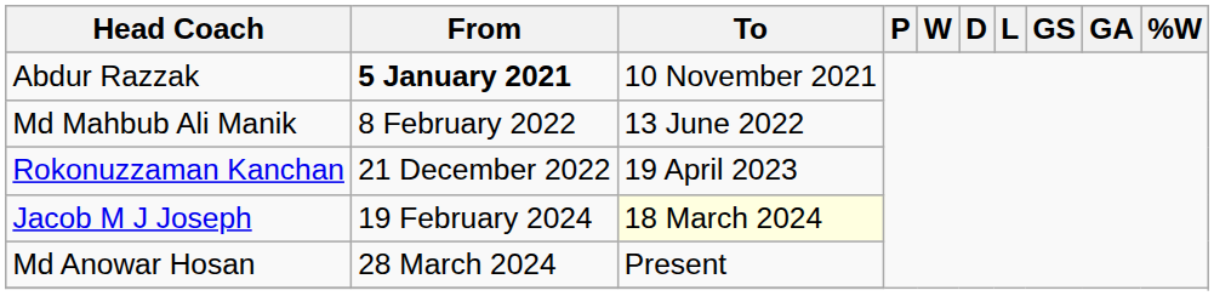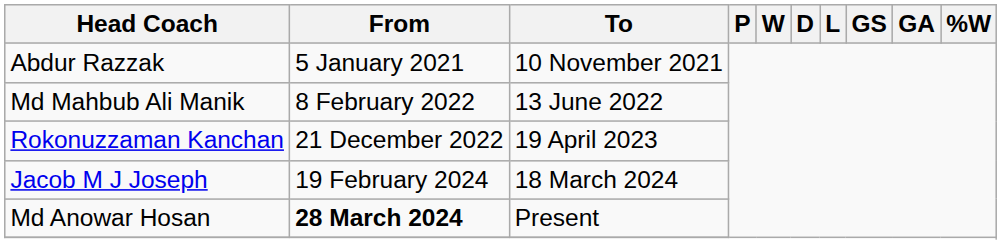Abdur Razzak | From: bold -> normal
Jacob M J Joseph | To: lightyellow background -> no background
Md Anowar Hosan | From: normal -> bold
